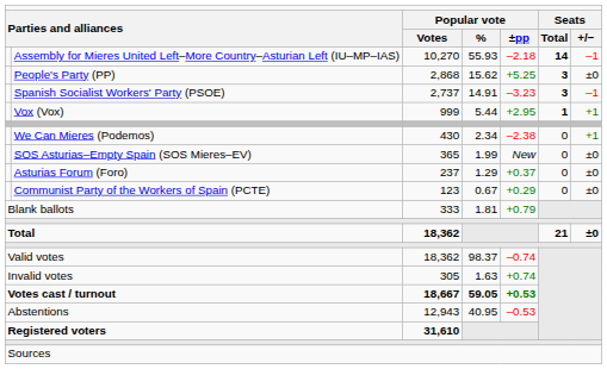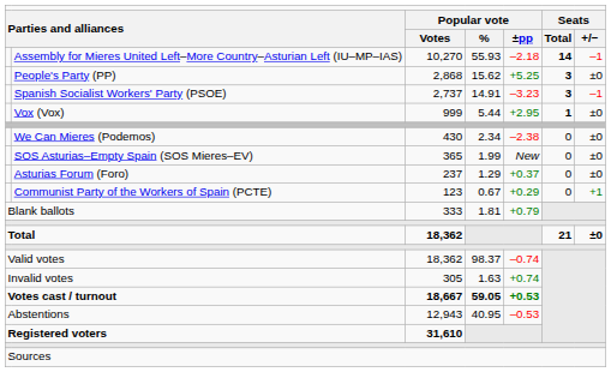Vox (Vox) | column 7: +1 -> ±0
We Can Mieres (Podemos) | column 7: +1 -> ±0
Communist Party of the Workers of Spain (PCTE) | column 7: ±0 -> +1
